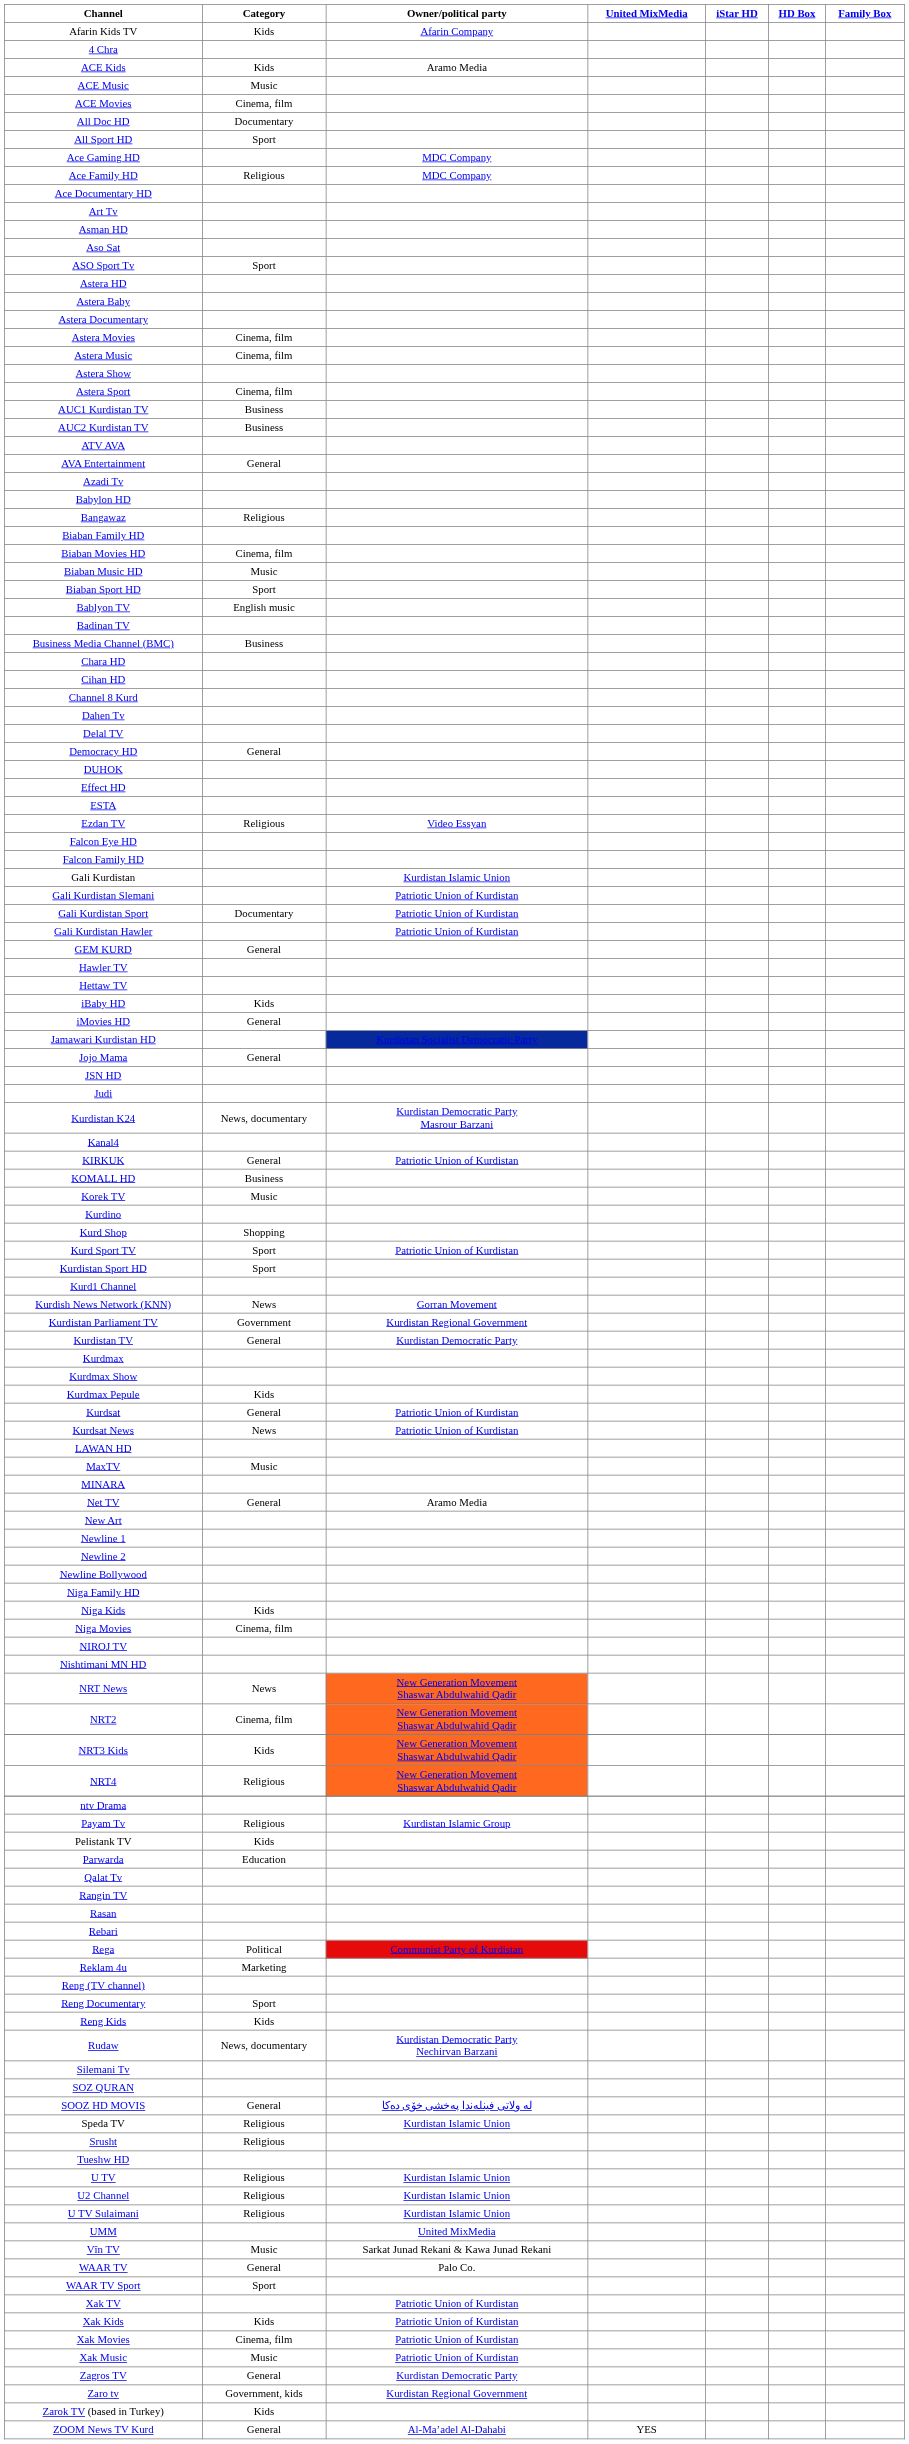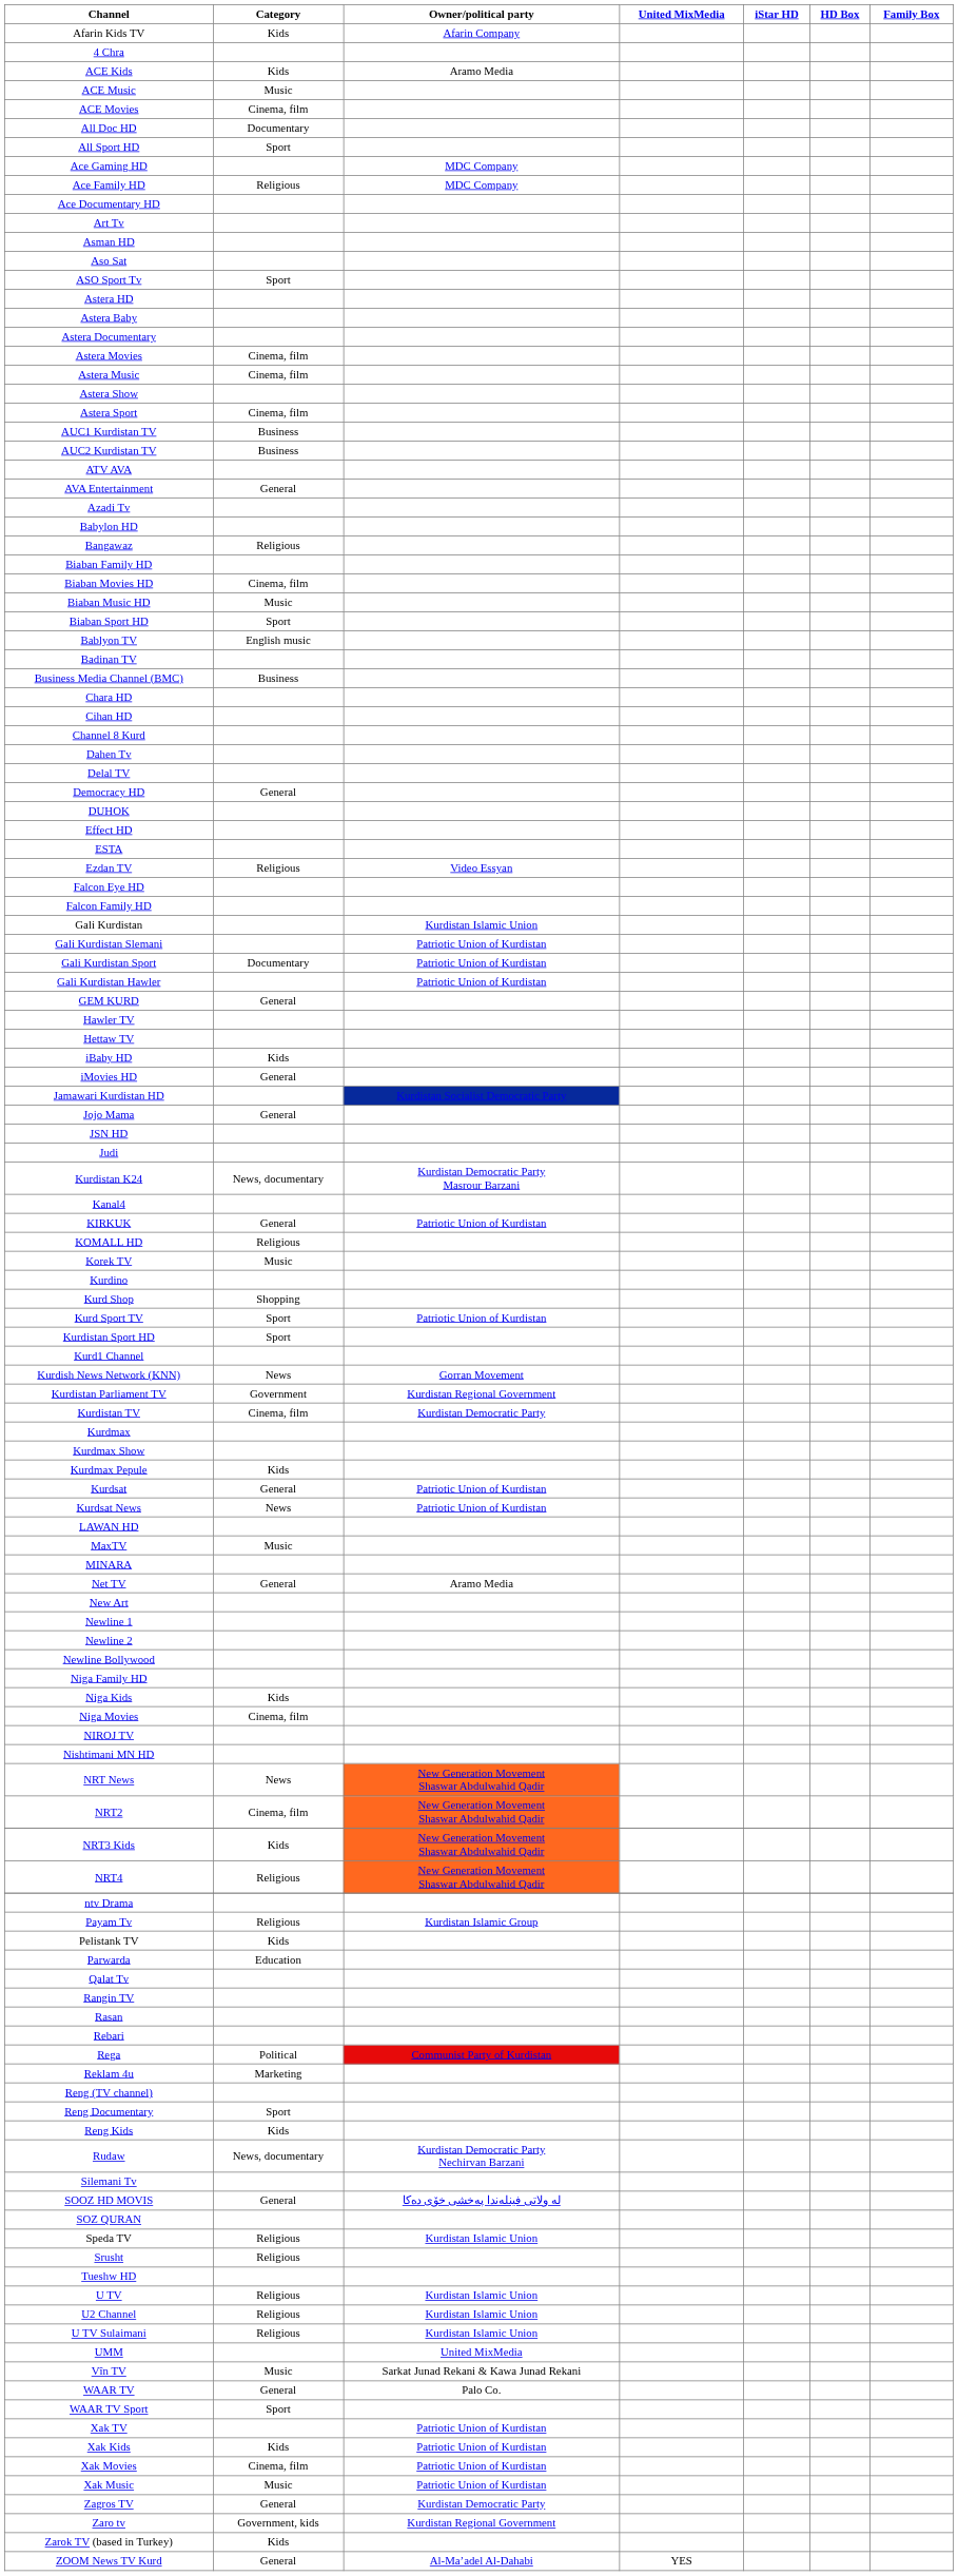KOMALL HD | Category: Business -> Religious
Kurdistan TV | Category: General -> Cinema, film
rows swapped: SOZ QURAN <-> SOOZ HD MOVIS
